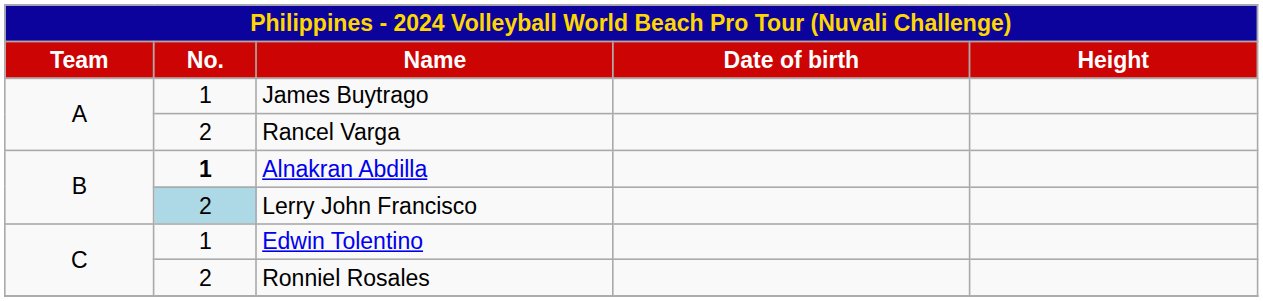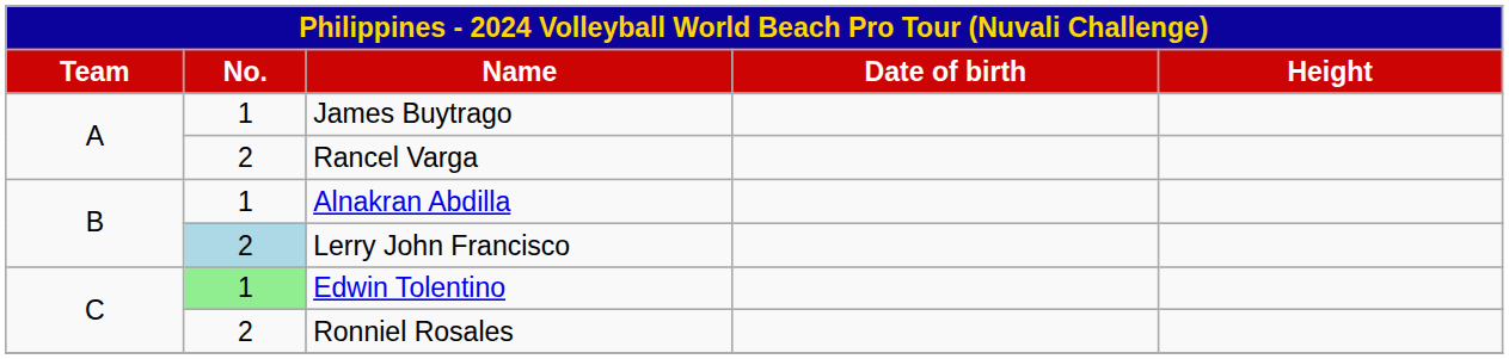Alnakran Abdilla | No.: bold -> normal
Edwin Tolentino | No.: no background -> lightgreen background
